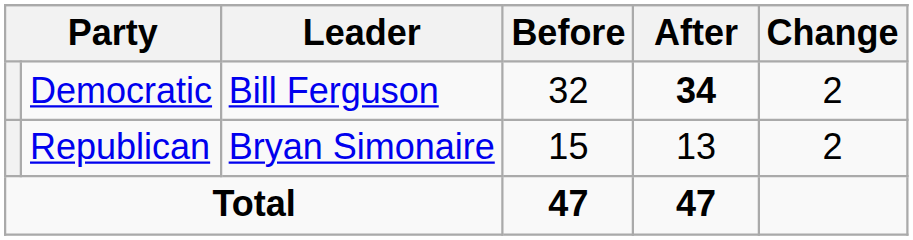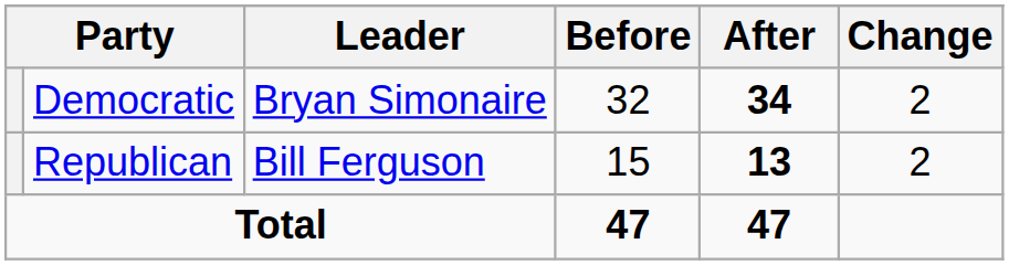Democratic | Leader: Bill Ferguson -> Bryan Simonaire
Republican | Leader: Bryan Simonaire -> Bill Ferguson
Republican | After: normal -> bold
